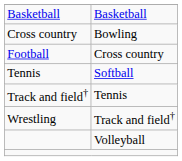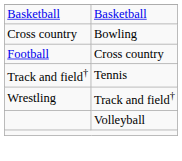- row: Tennis | Softball
